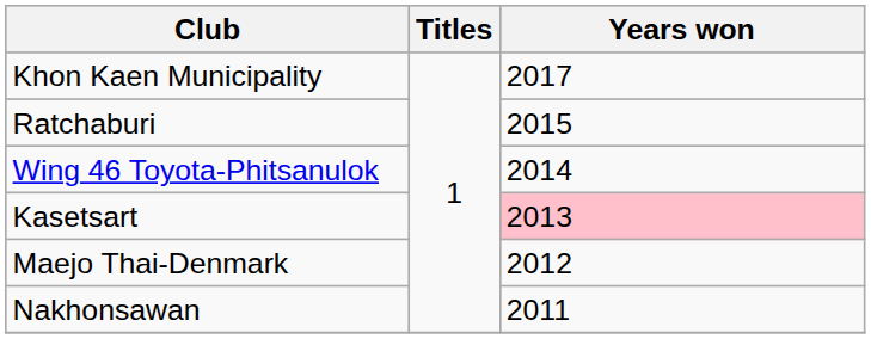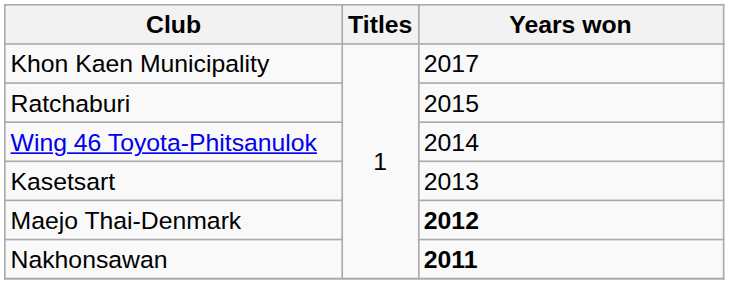Kasetsart | Years won: pink background -> no background
Maejo Thai-Denmark | Years won: normal -> bold
Nakhonsawan | Years won: normal -> bold
